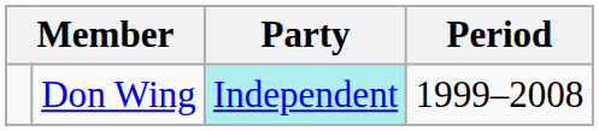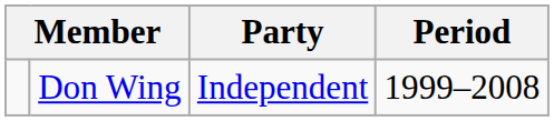Don Wing | Party: paleturquoise background -> no background
